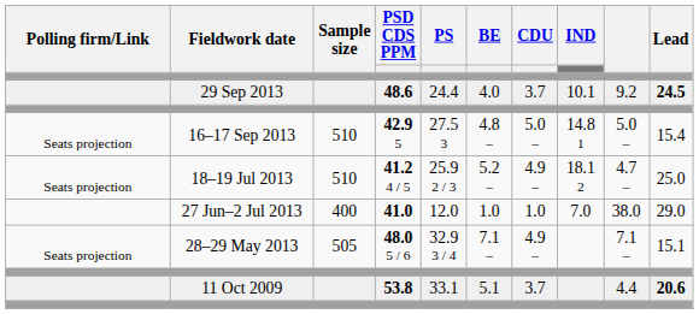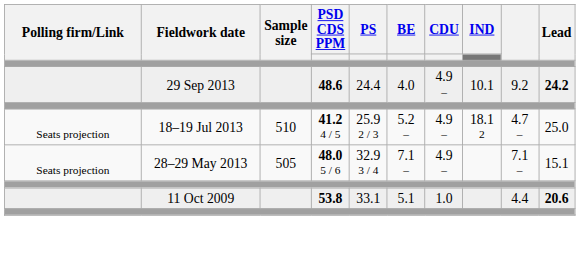29 Sep 2013 | CDU: 3.7 -> 4.9 –
29 Sep 2013 | Lead: 24.5 -> 24.2
- row: Seats projection | 16–17 Sep 2013 | 510 | 42.9 5 | 27.5 3 | 4.8 – | 5.0 – | 14.8 1 | 5.0 – | 15.4
- row: 27 Jun–2 Jul 2013 | 400 | 41.0 | 12.0 | 1.0 | 1.0 | 7.0 | 38.0 | 29.0
11 Oct 2009 | CDU: 3.7 -> 1.0
